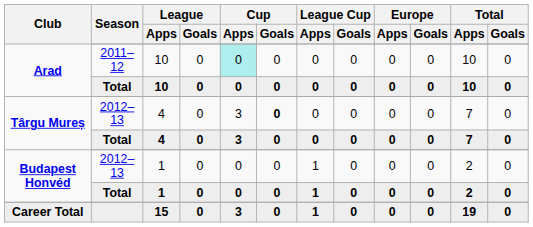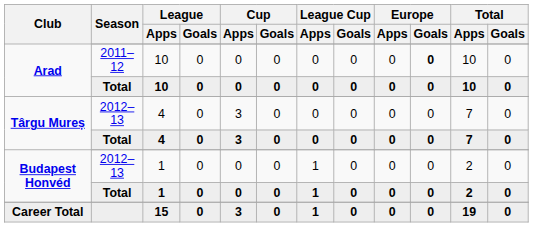2011–12 / 10 | Cup / Apps: paleturquoise background -> no background
2011–12 / 10 | Europe / Goals: normal -> bold
2012–13 / 4 | Cup / Goals: bold -> normal
